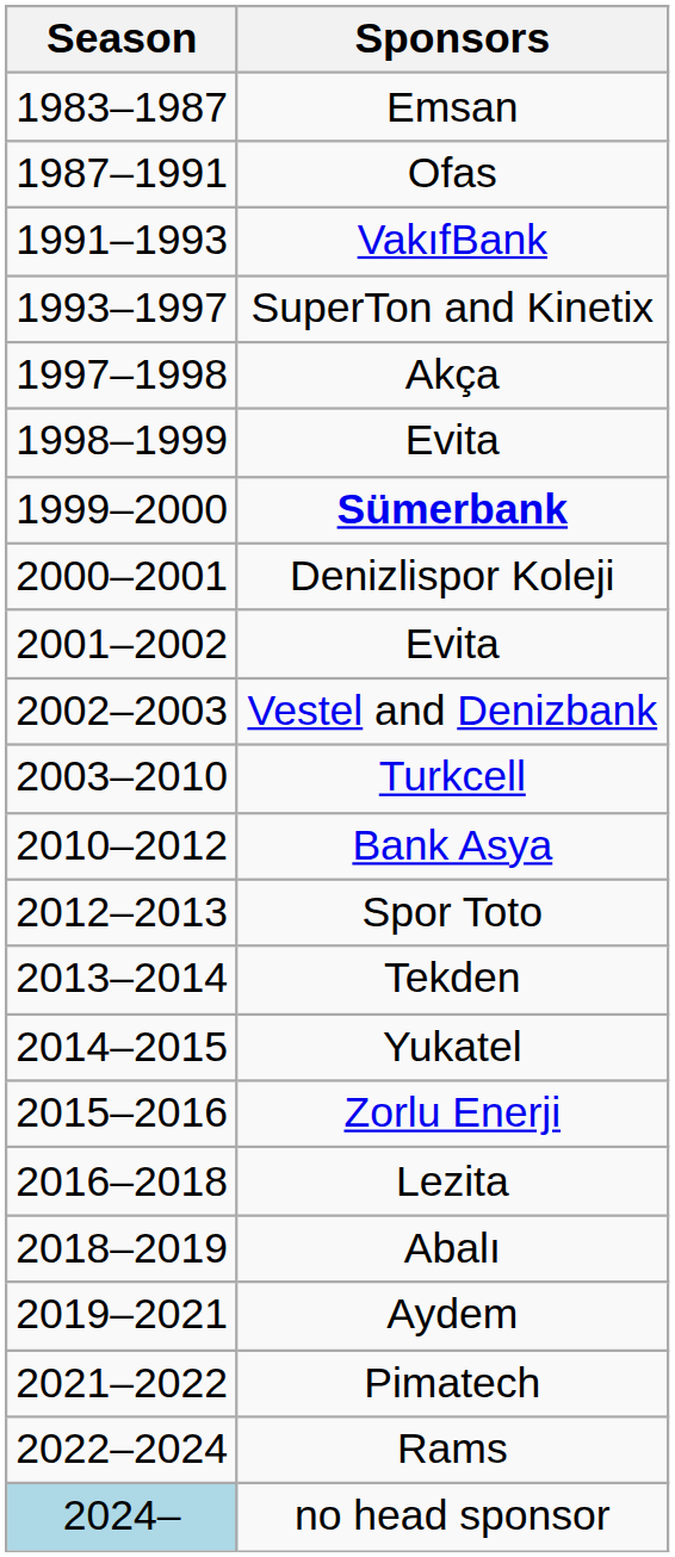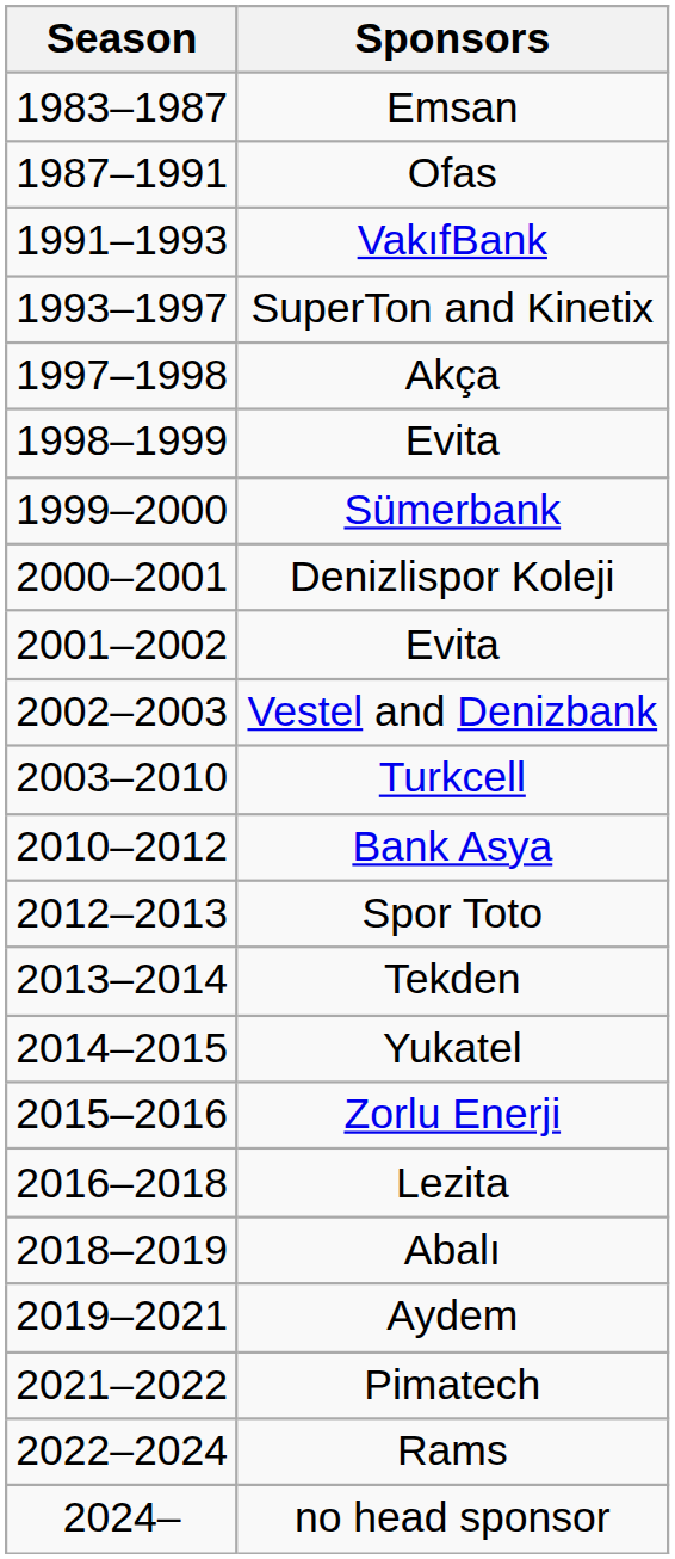row 8 | Sponsors: bold -> normal
row 23 | Season: lightblue background -> no background
